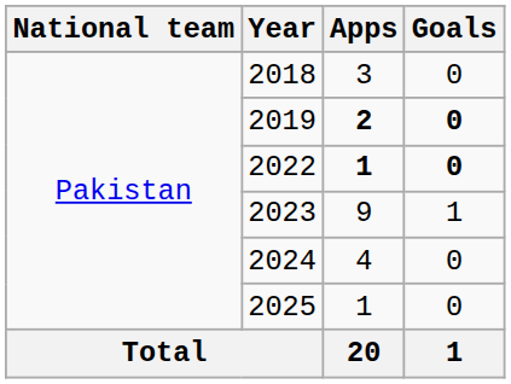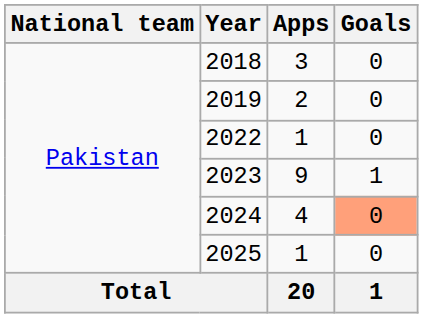2019 | Apps: bold -> normal
2019 | Goals: bold -> normal
2022 | Apps: bold -> normal
2022 | Goals: bold -> normal
2024 | Goals: no background -> lightsalmon background
